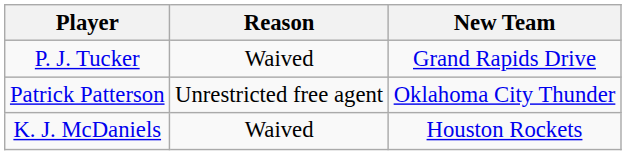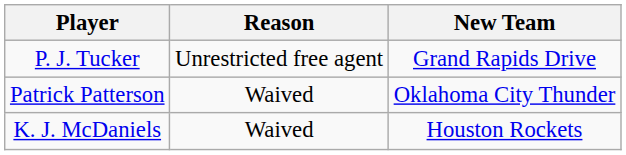P. J. Tucker | Reason: Waived -> Unrestricted free agent
Patrick Patterson | Reason: Unrestricted free agent -> Waived
